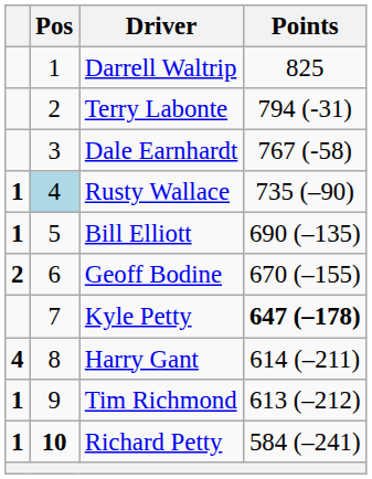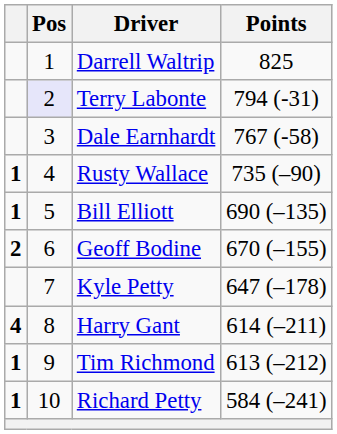Terry Labonte | Pos: no background -> lavender background
Rusty Wallace | Pos: lightblue background -> no background
Kyle Petty | Points: bold -> normal
Richard Petty | Pos: bold -> normal
